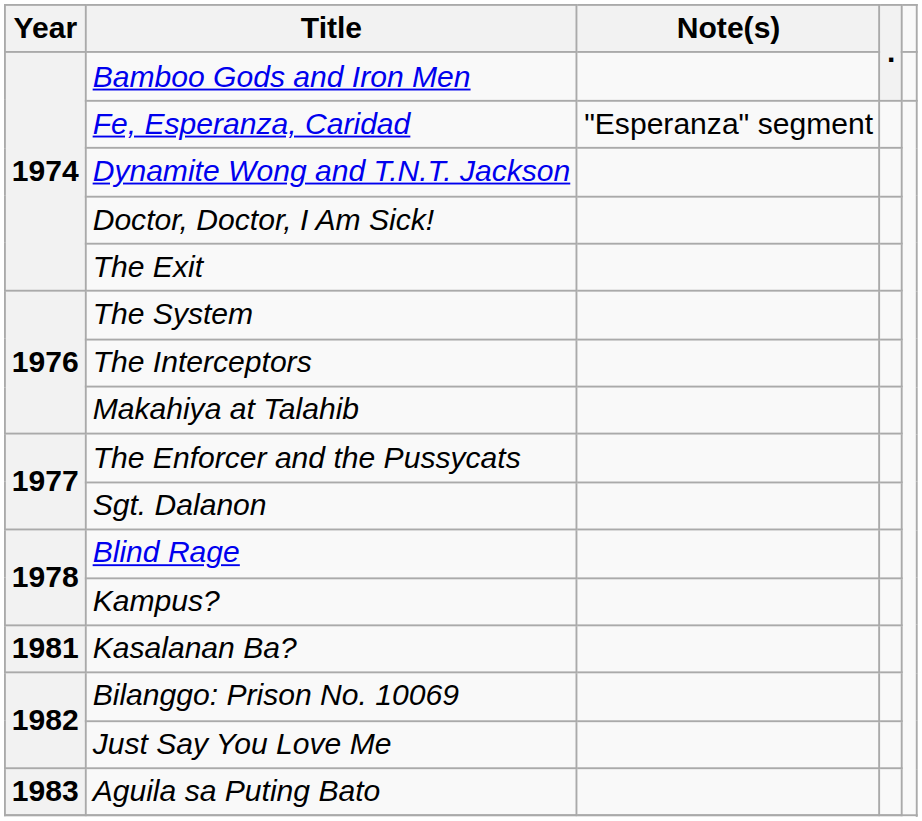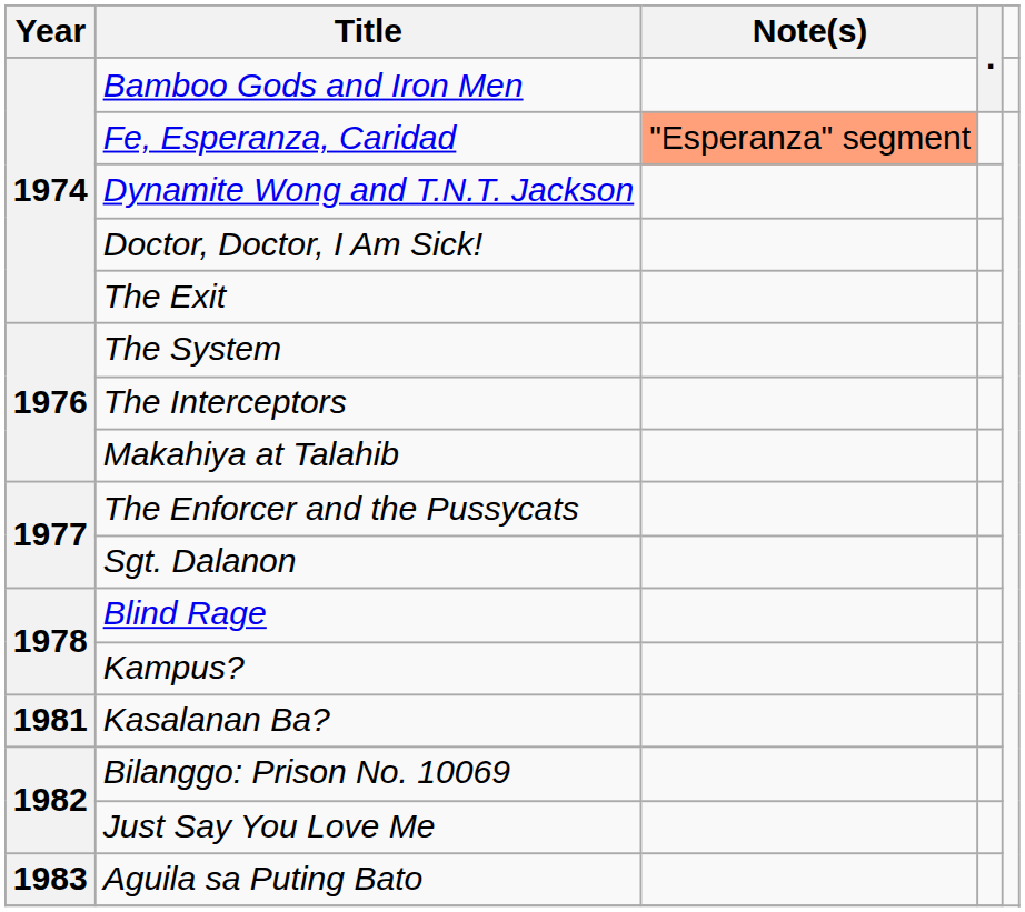Fe, Esperanza, Caridad | Note(s): no background -> lightsalmon background
